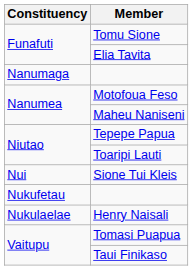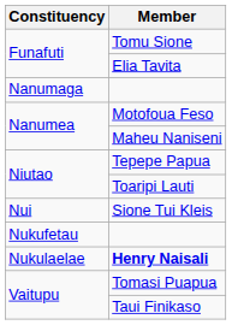row 11 | Member: normal -> bold
